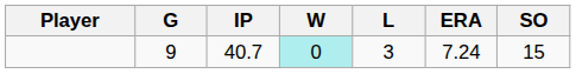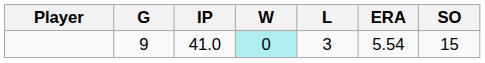row 2 | IP: 40.7 -> 41.0
row 2 | ERA: 7.24 -> 5.54
